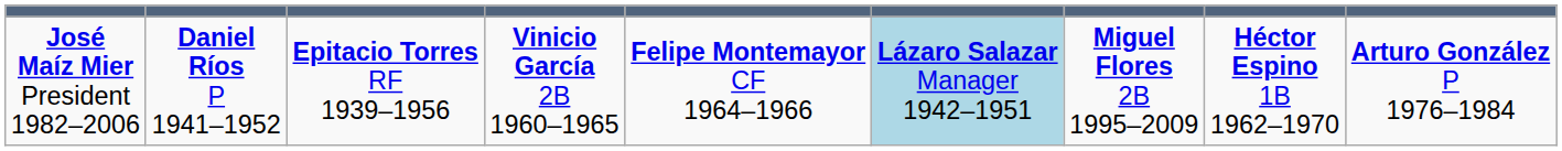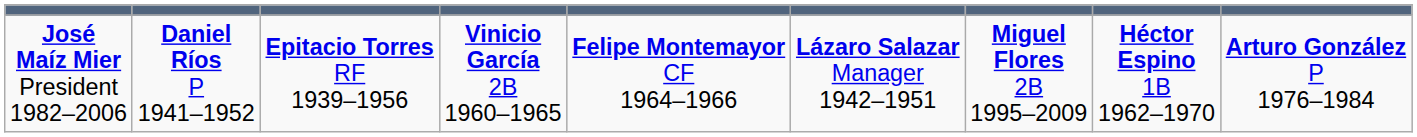José Maíz Mier President 1982–2006 | column 6: lightblue background -> no background
